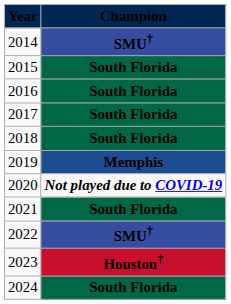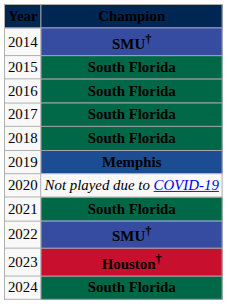2020 | Champion: bold -> normal
